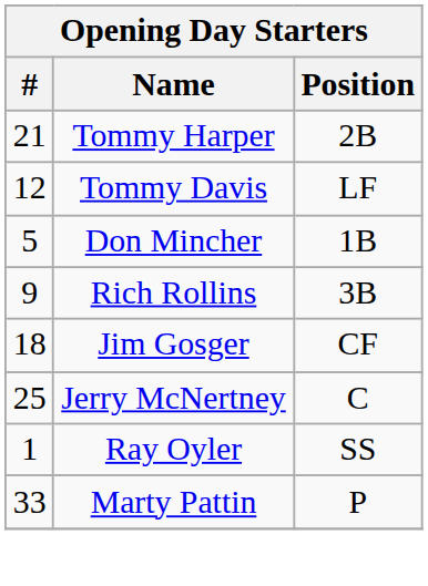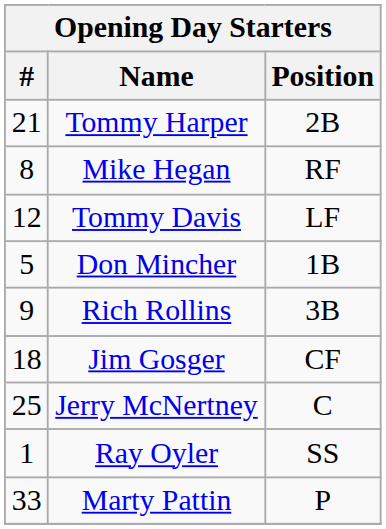+ row: 8 | Mike Hegan | RF
